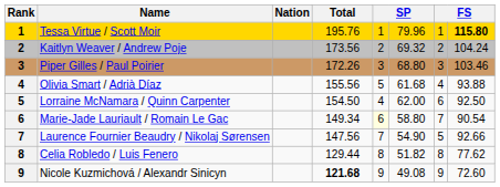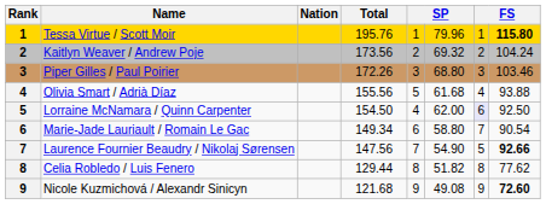Lorraine McNamara / Quinn Carpenter | column 7: no background -> lavender background
Marie-Jade Lauriault / Romain Le Gac | column 5: lightyellow background -> no background
Laurence Fournier Beaudry / Nikolaj Sørensen | column 8: normal -> bold
Nicole Kuzmichová / Alexandr Sinicyn | Total: bold -> normal
Nicole Kuzmichová / Alexandr Sinicyn | column 8: normal -> bold
